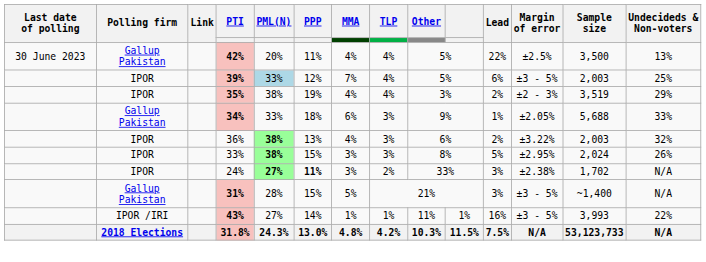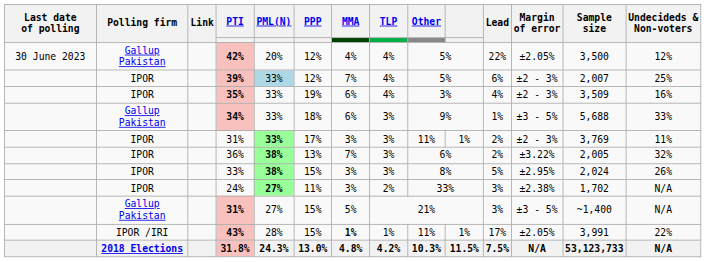42% | PPP: 11% -> 12%
42% | Margin of error: ±2.5% -> ±2.05%
42% | Undecideds & Non-voters: 13% -> 12%
39% | Margin of error: ±3 - 5% -> ±2 - 3%
39% | Sample size: 2,003 -> 2,007
35% | PML(N): 38% -> 33%
35% | MMA: 4% -> 6%
35% | Lead: 2% -> 4%
35% | Sample size: 3,519 -> 3,509
35% | Undecideds & Non-voters: 29% -> 16%
34% | Margin of error: ±2.05% -> ±3 - 5%
+ row: IPOR | 31% | 33% | 17% | 3% | 3% | 11% | 1% | 2% | ±2 - 3% | 3,769 | 11%
36% | MMA: 4% -> 7%
36% | Sample size: 2,003 -> 2,005
24% | PPP: bold -> normal
Gallup Pakistan / 31% | PML(N): 28% -> 27%
43% | PML(N): 27% -> 28%
43% | PPP: 14% -> 15%
43% | MMA: normal -> bold
43% | Lead: 16% -> 17%
43% | Margin of error: ±3 - 5% -> ±2.05%
43% | Sample size: 3,993 -> 3,991
